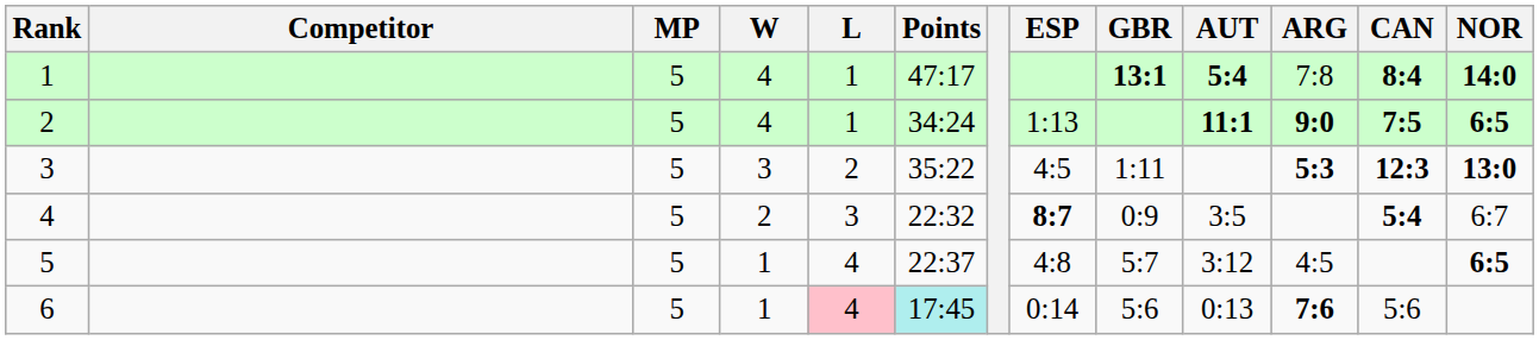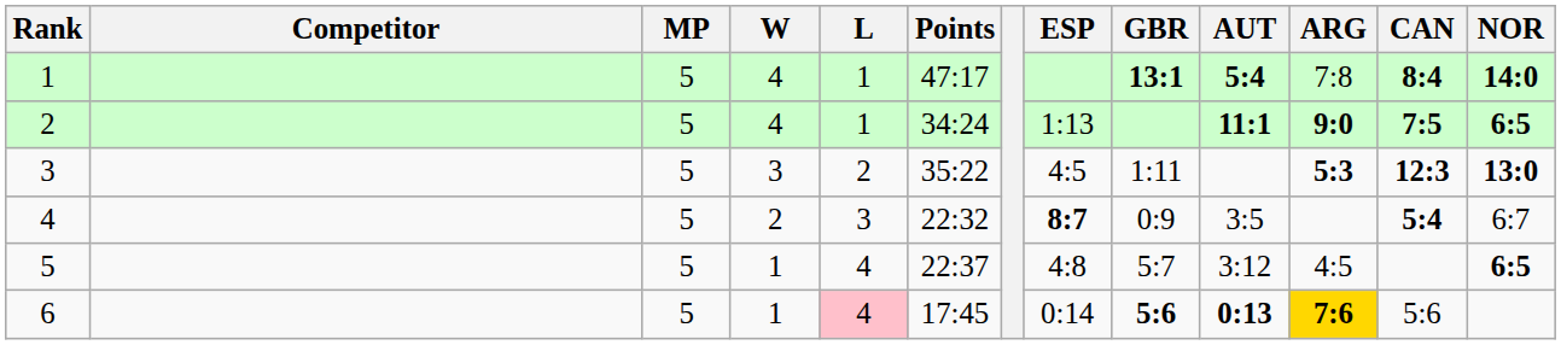6 | Points: paleturquoise background -> no background
6 | GBR: normal -> bold
6 | AUT: normal -> bold
6 | ARG: no background -> gold background
